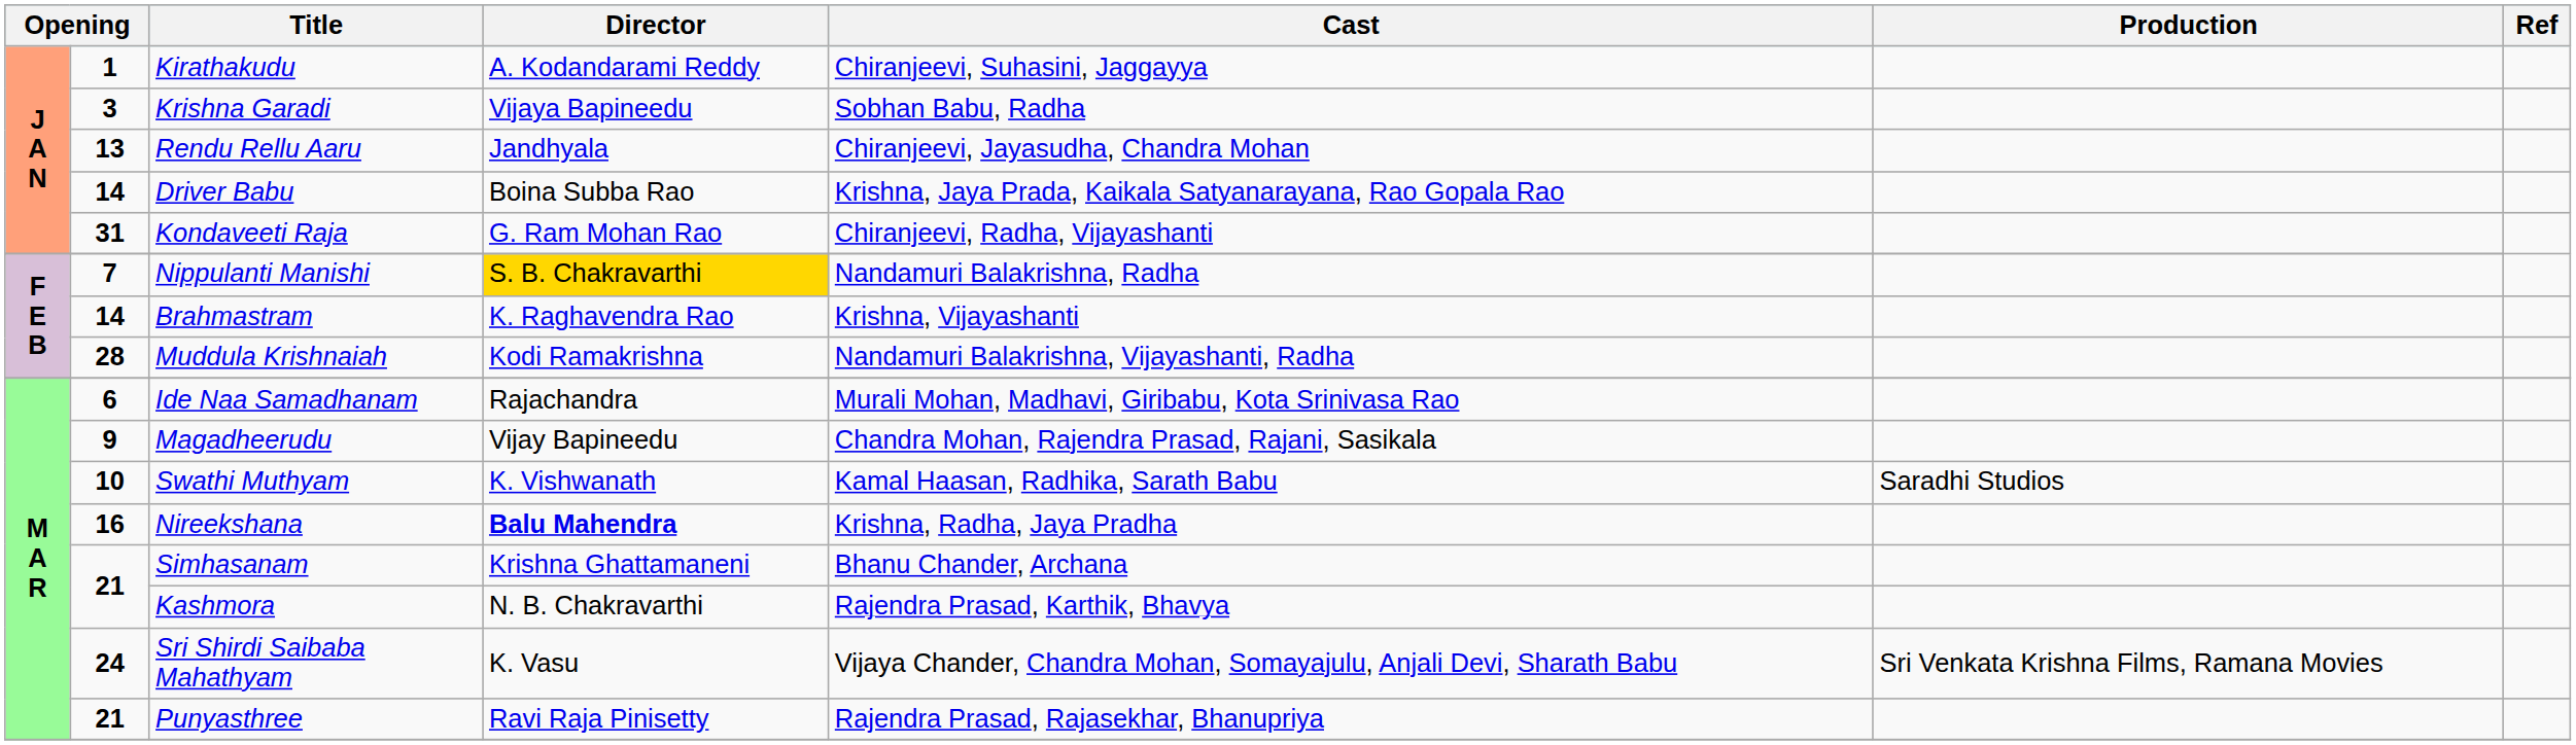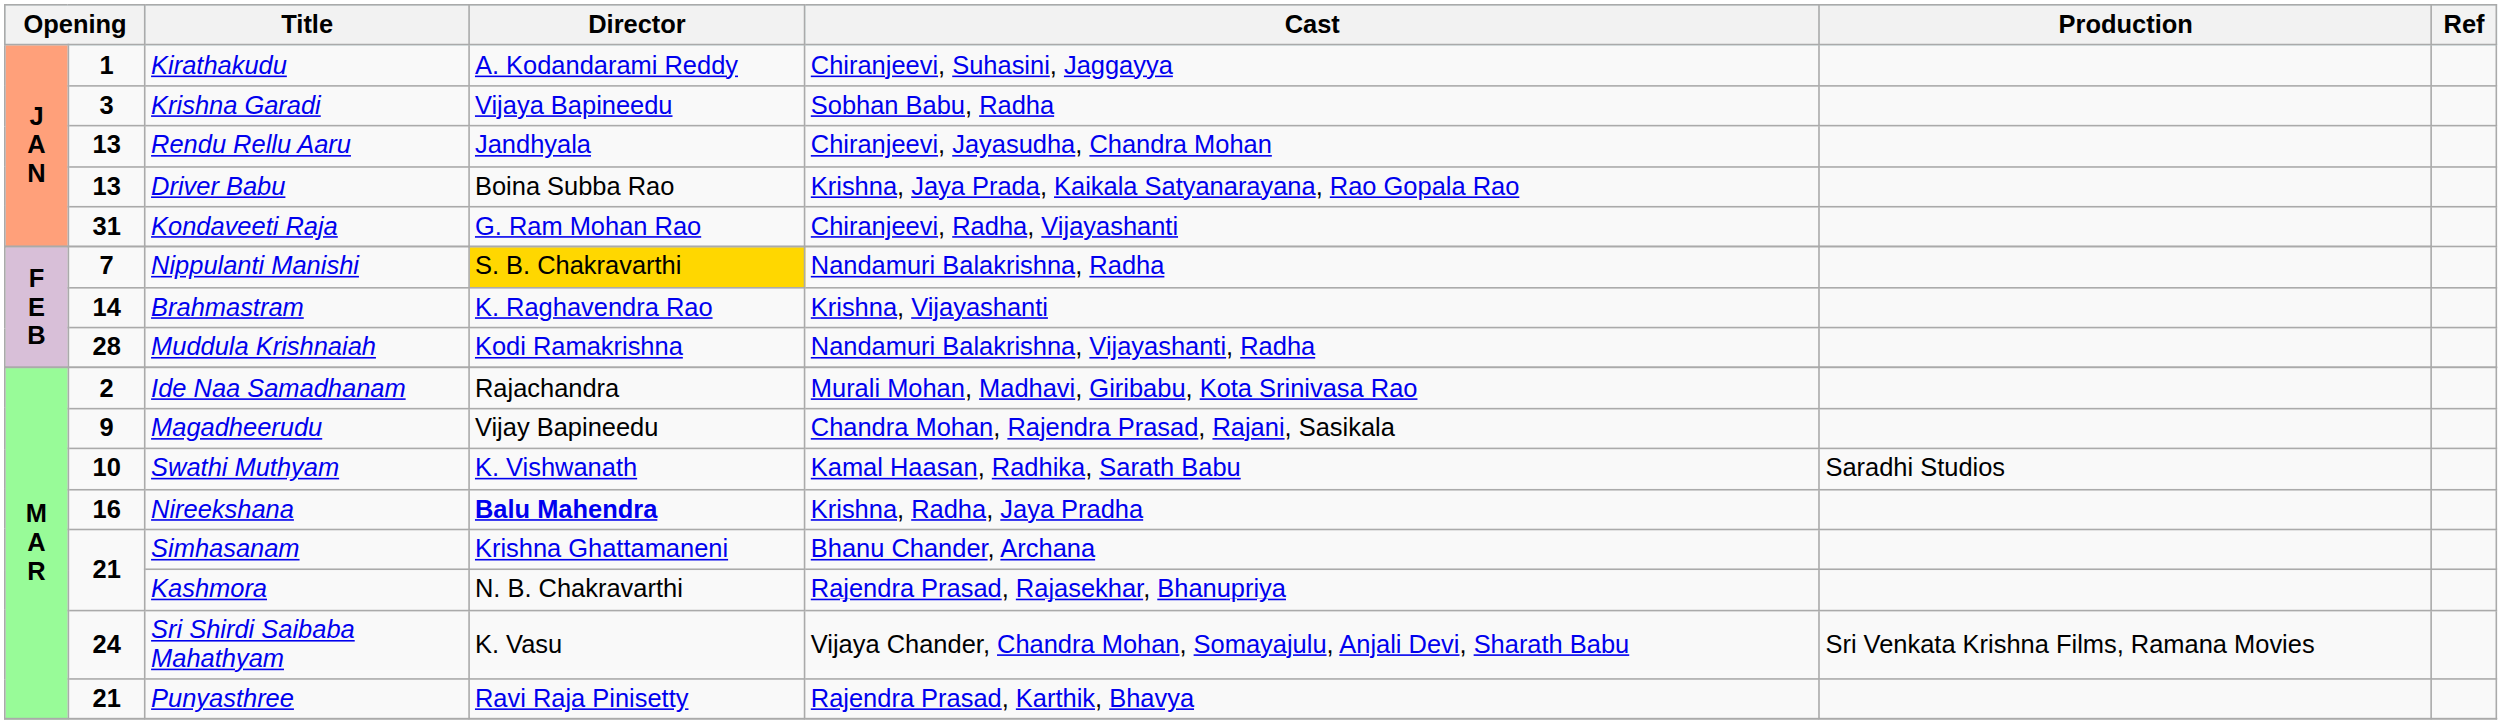Driver Babu | column 2: 14 -> 13
Ide Naa Samadhanam | column 2: 6 -> 2
Kashmora | Cast: Rajendra Prasad, Karthik, Bhavya -> Rajendra Prasad, Rajasekhar, Bhanupriya
Punyasthree | Cast: Rajendra Prasad, Rajasekhar, Bhanupriya -> Rajendra Prasad, Karthik, Bhavya
